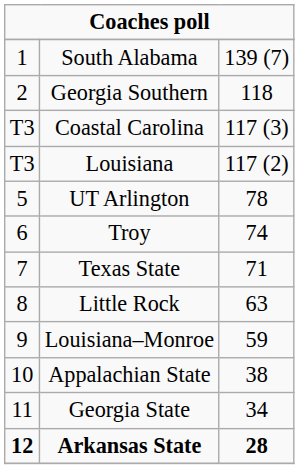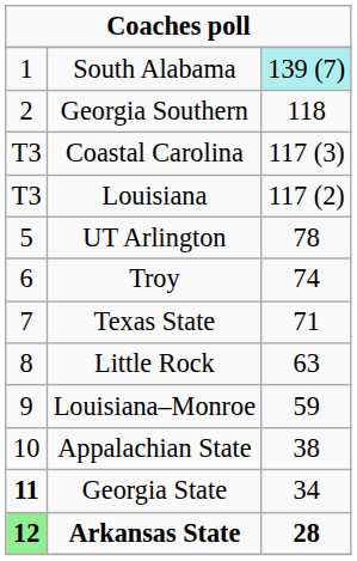South Alabama | column 3: no background -> paleturquoise background
Georgia State | column 1: normal -> bold
Arkansas State | column 1: no background -> lightgreen background
